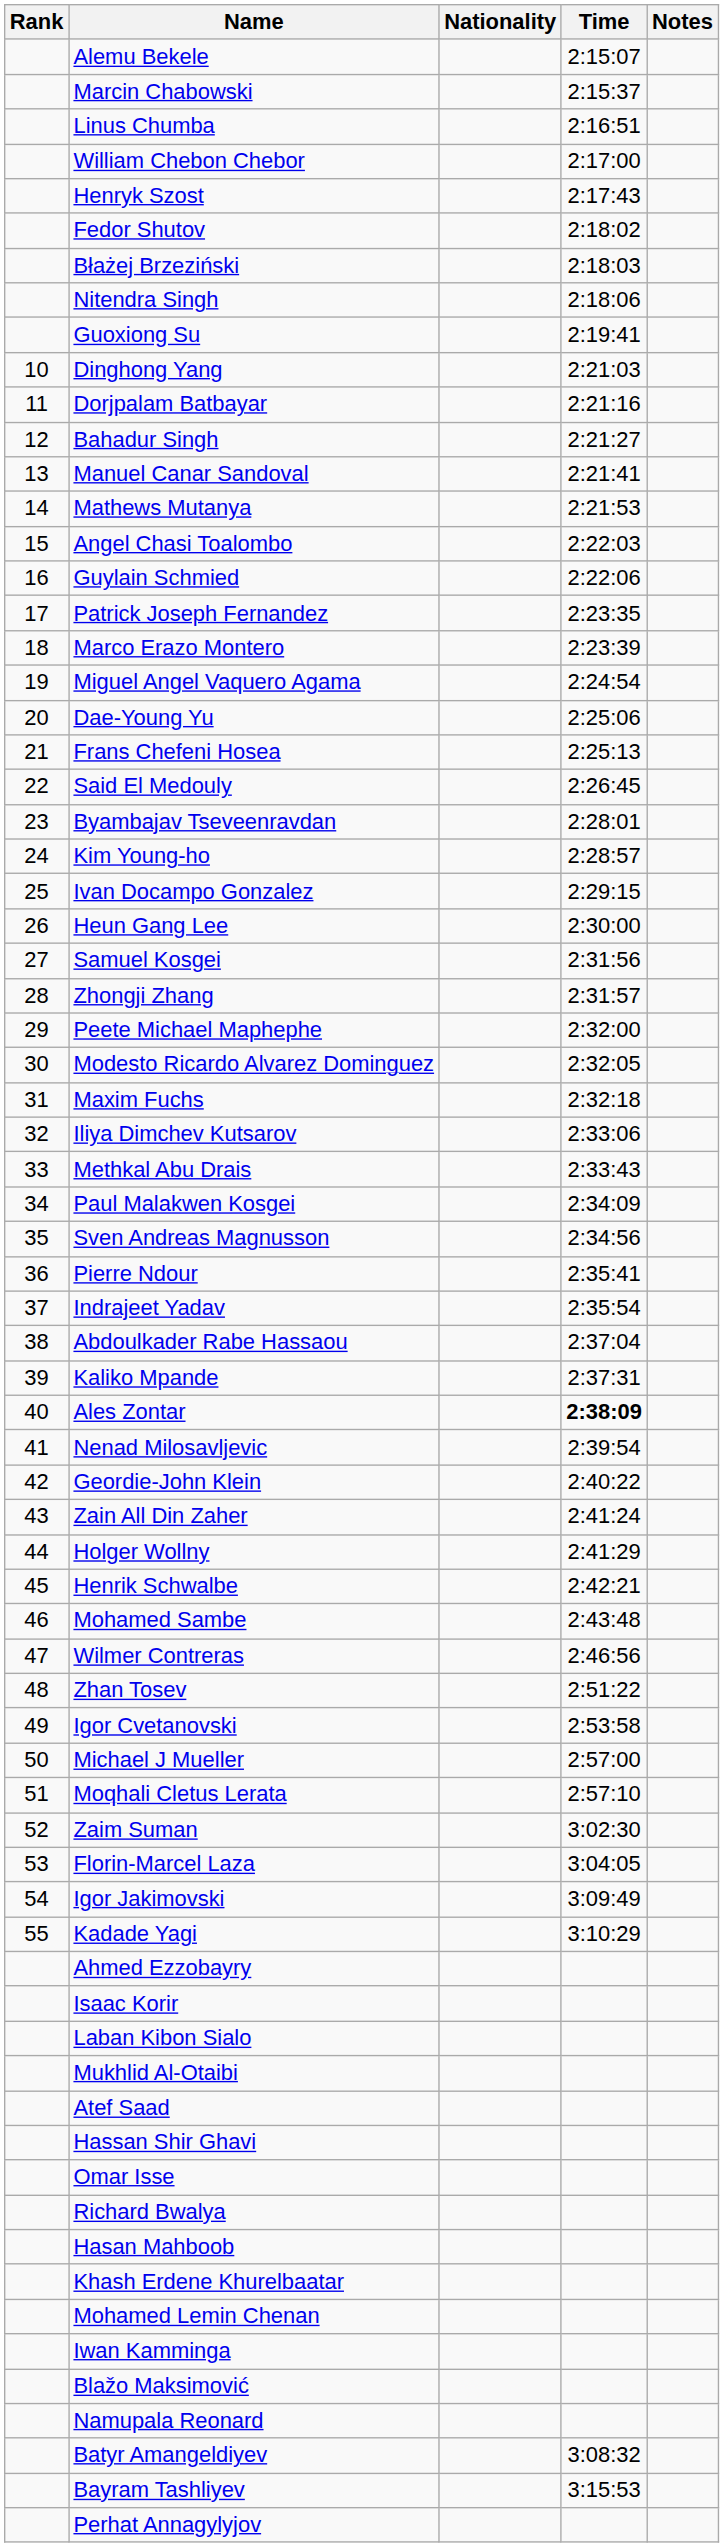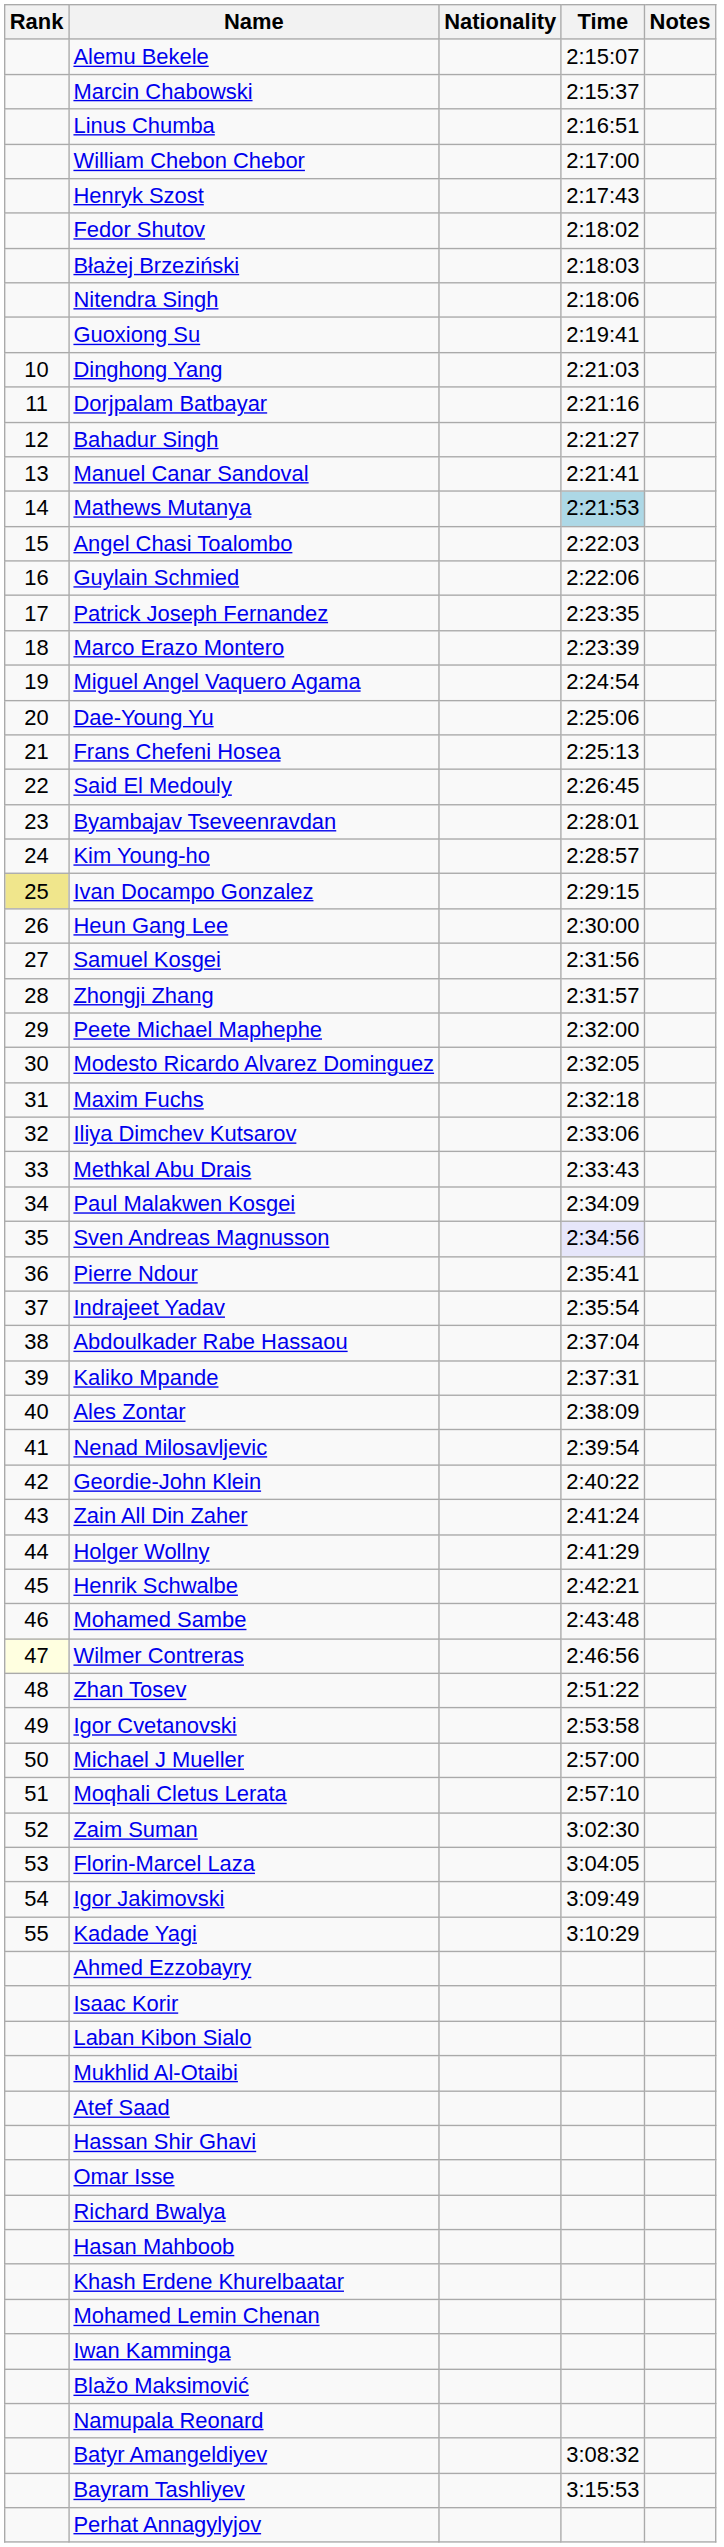Mathews Mutanya | Time: no background -> lightblue background
Ivan Docampo Gonzalez | Rank: no background -> khaki background
Sven Andreas Magnusson | Time: no background -> lavender background
Ales Zontar | Time: bold -> normal
Wilmer Contreras | Rank: no background -> lightyellow background
